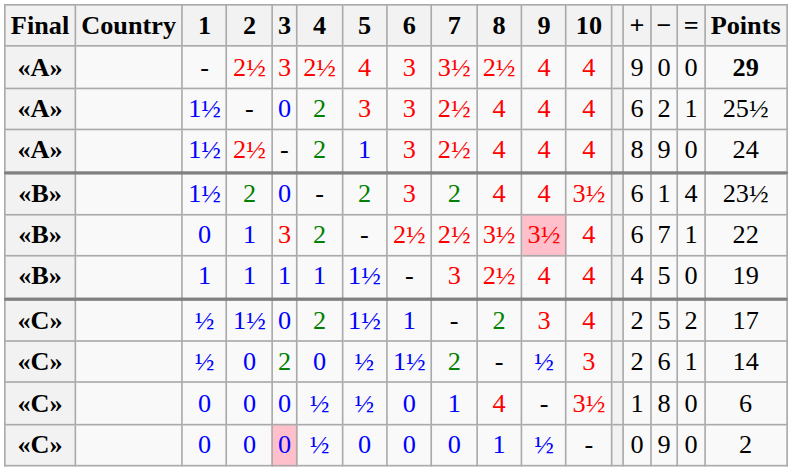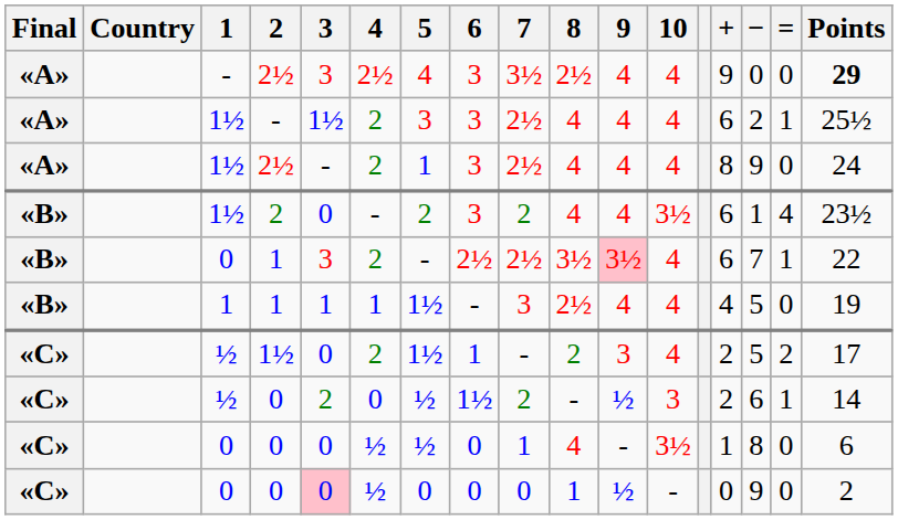row 3 | 3: 0 -> 1½
